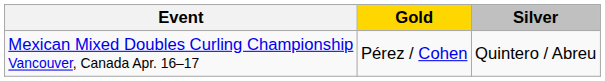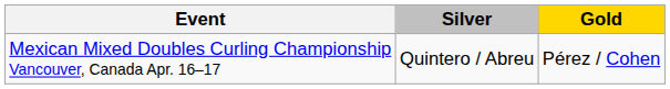columns swapped: Gold <-> Silver
